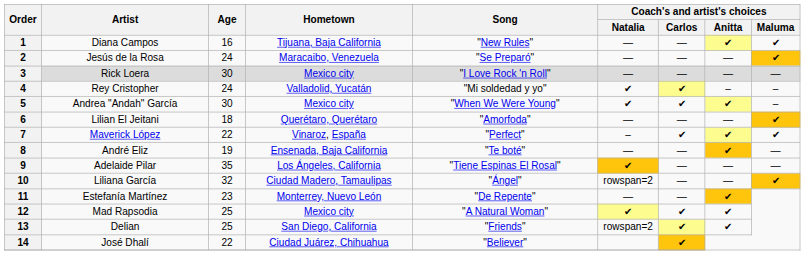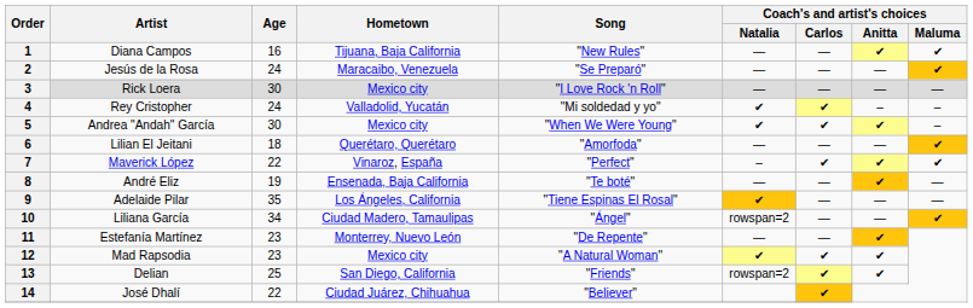10 | Age: 32 -> 34
12 | Age: 25 -> 23
